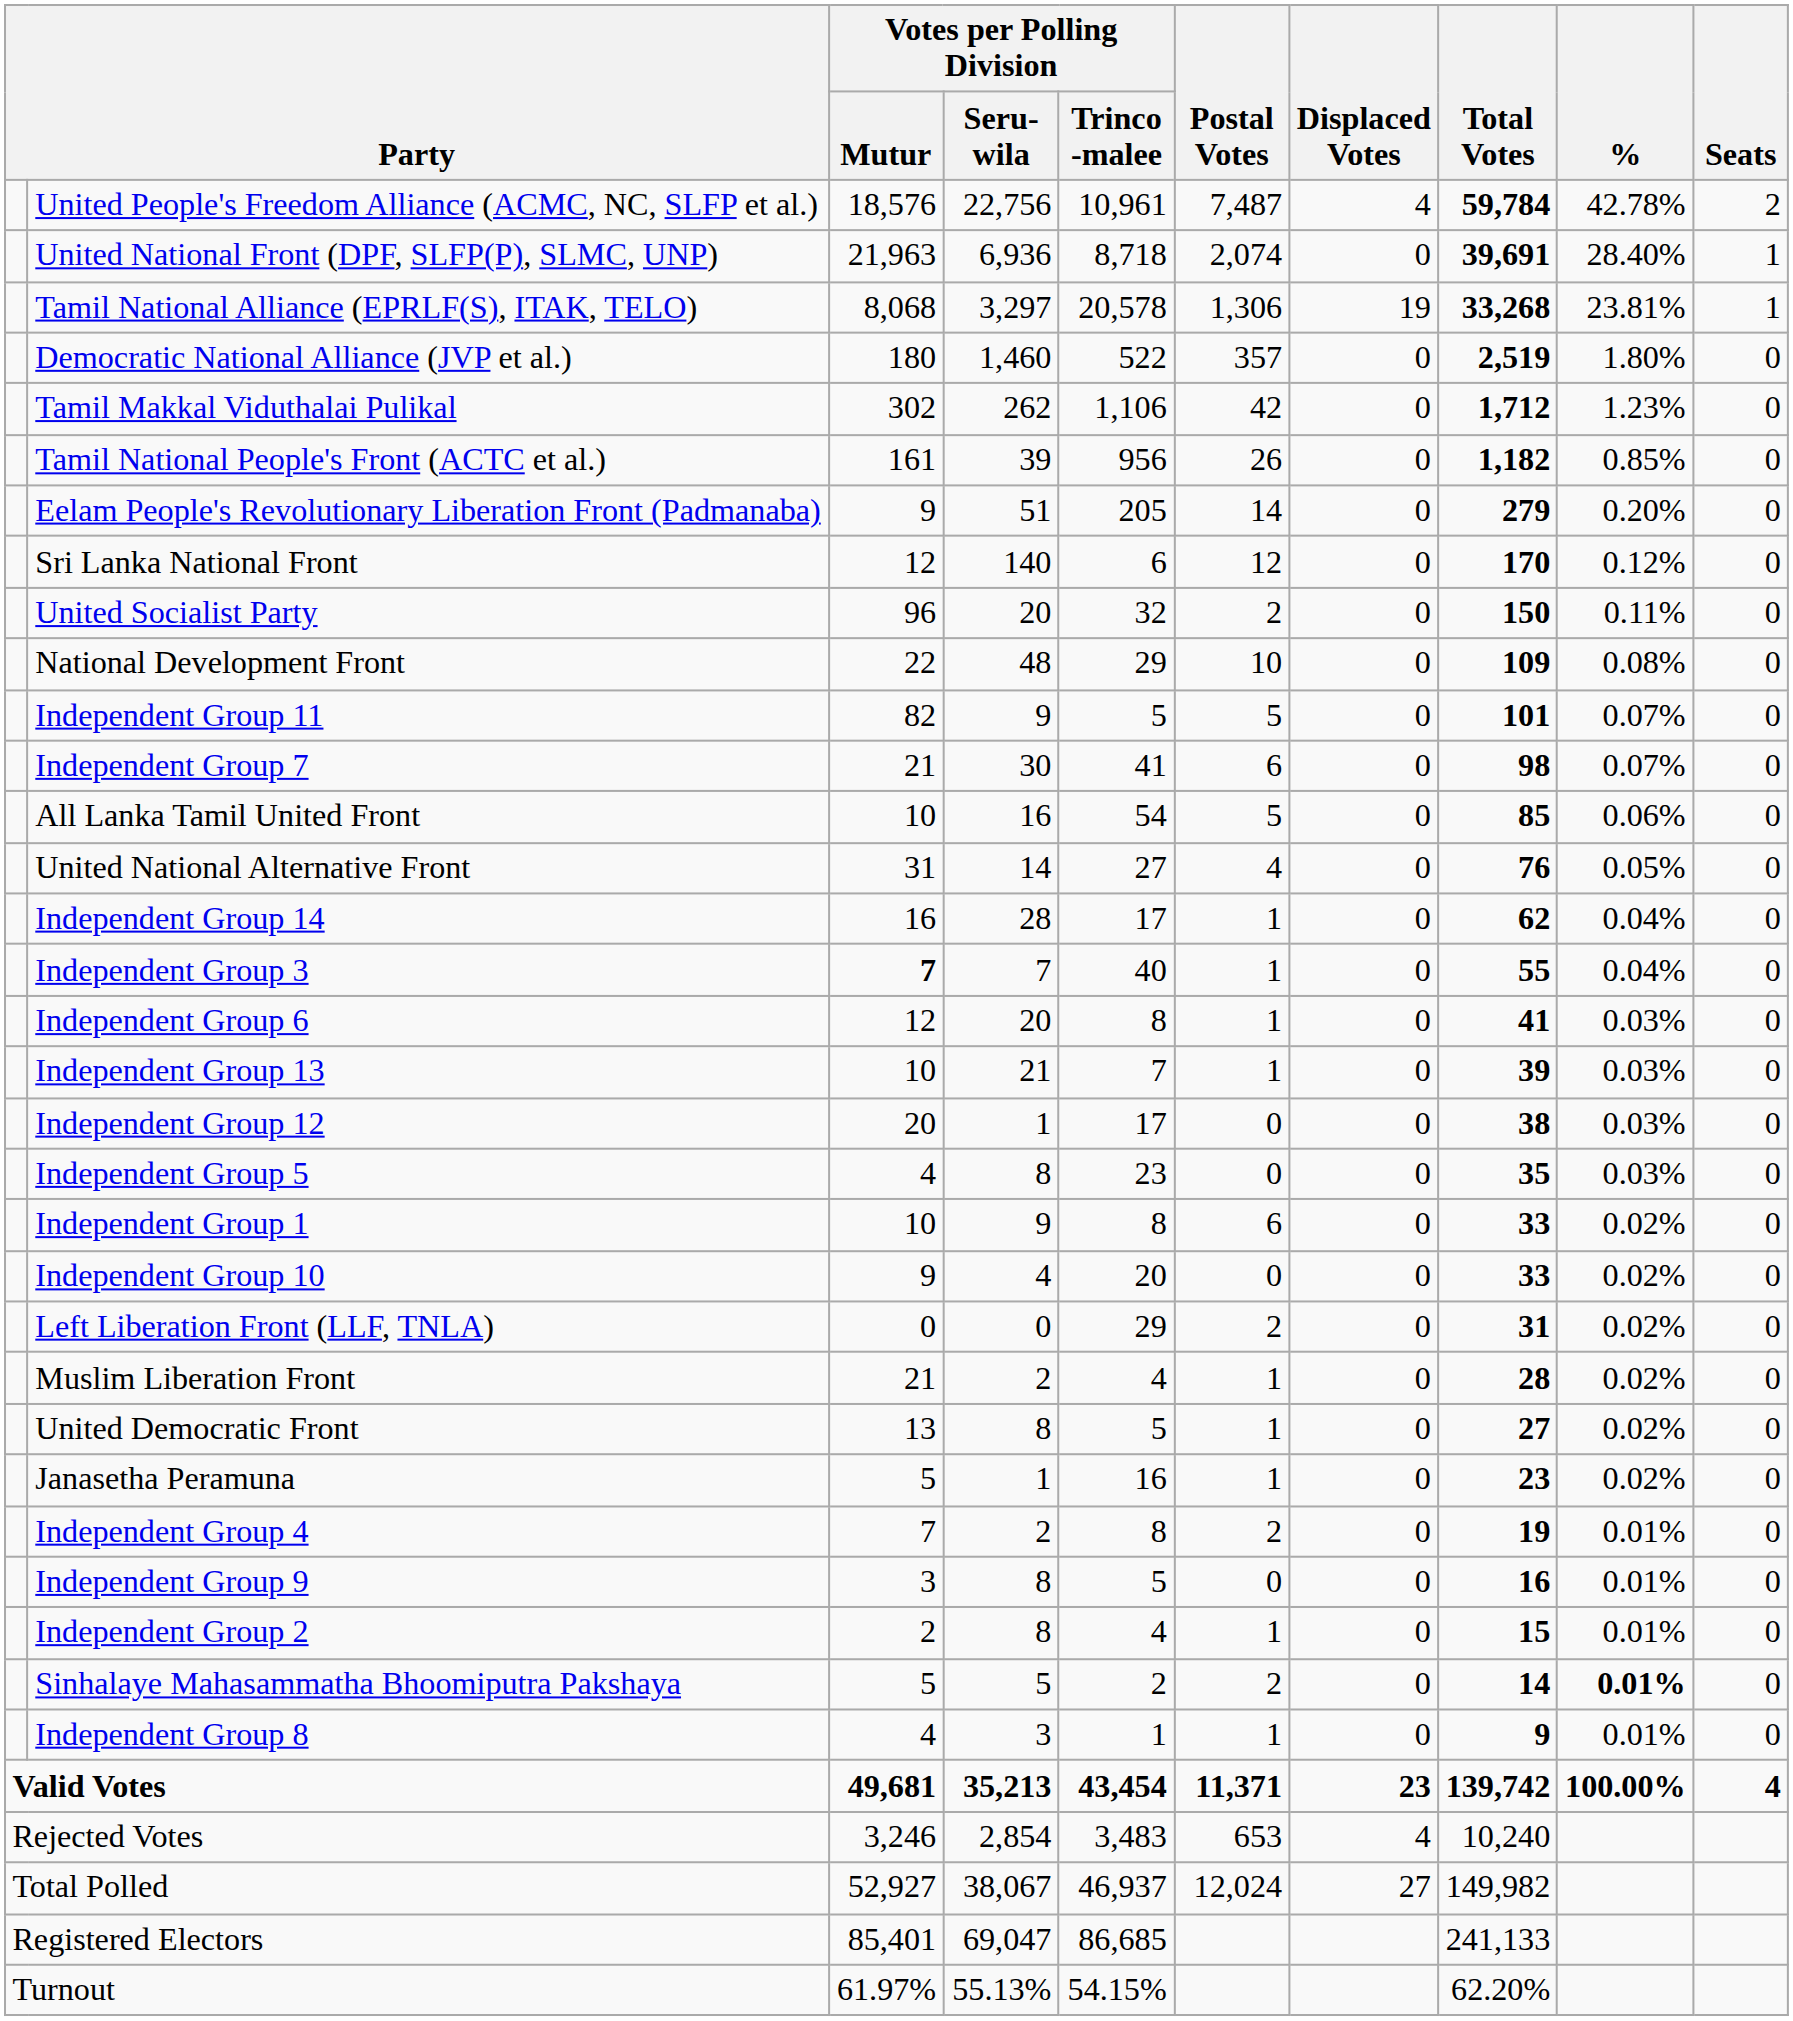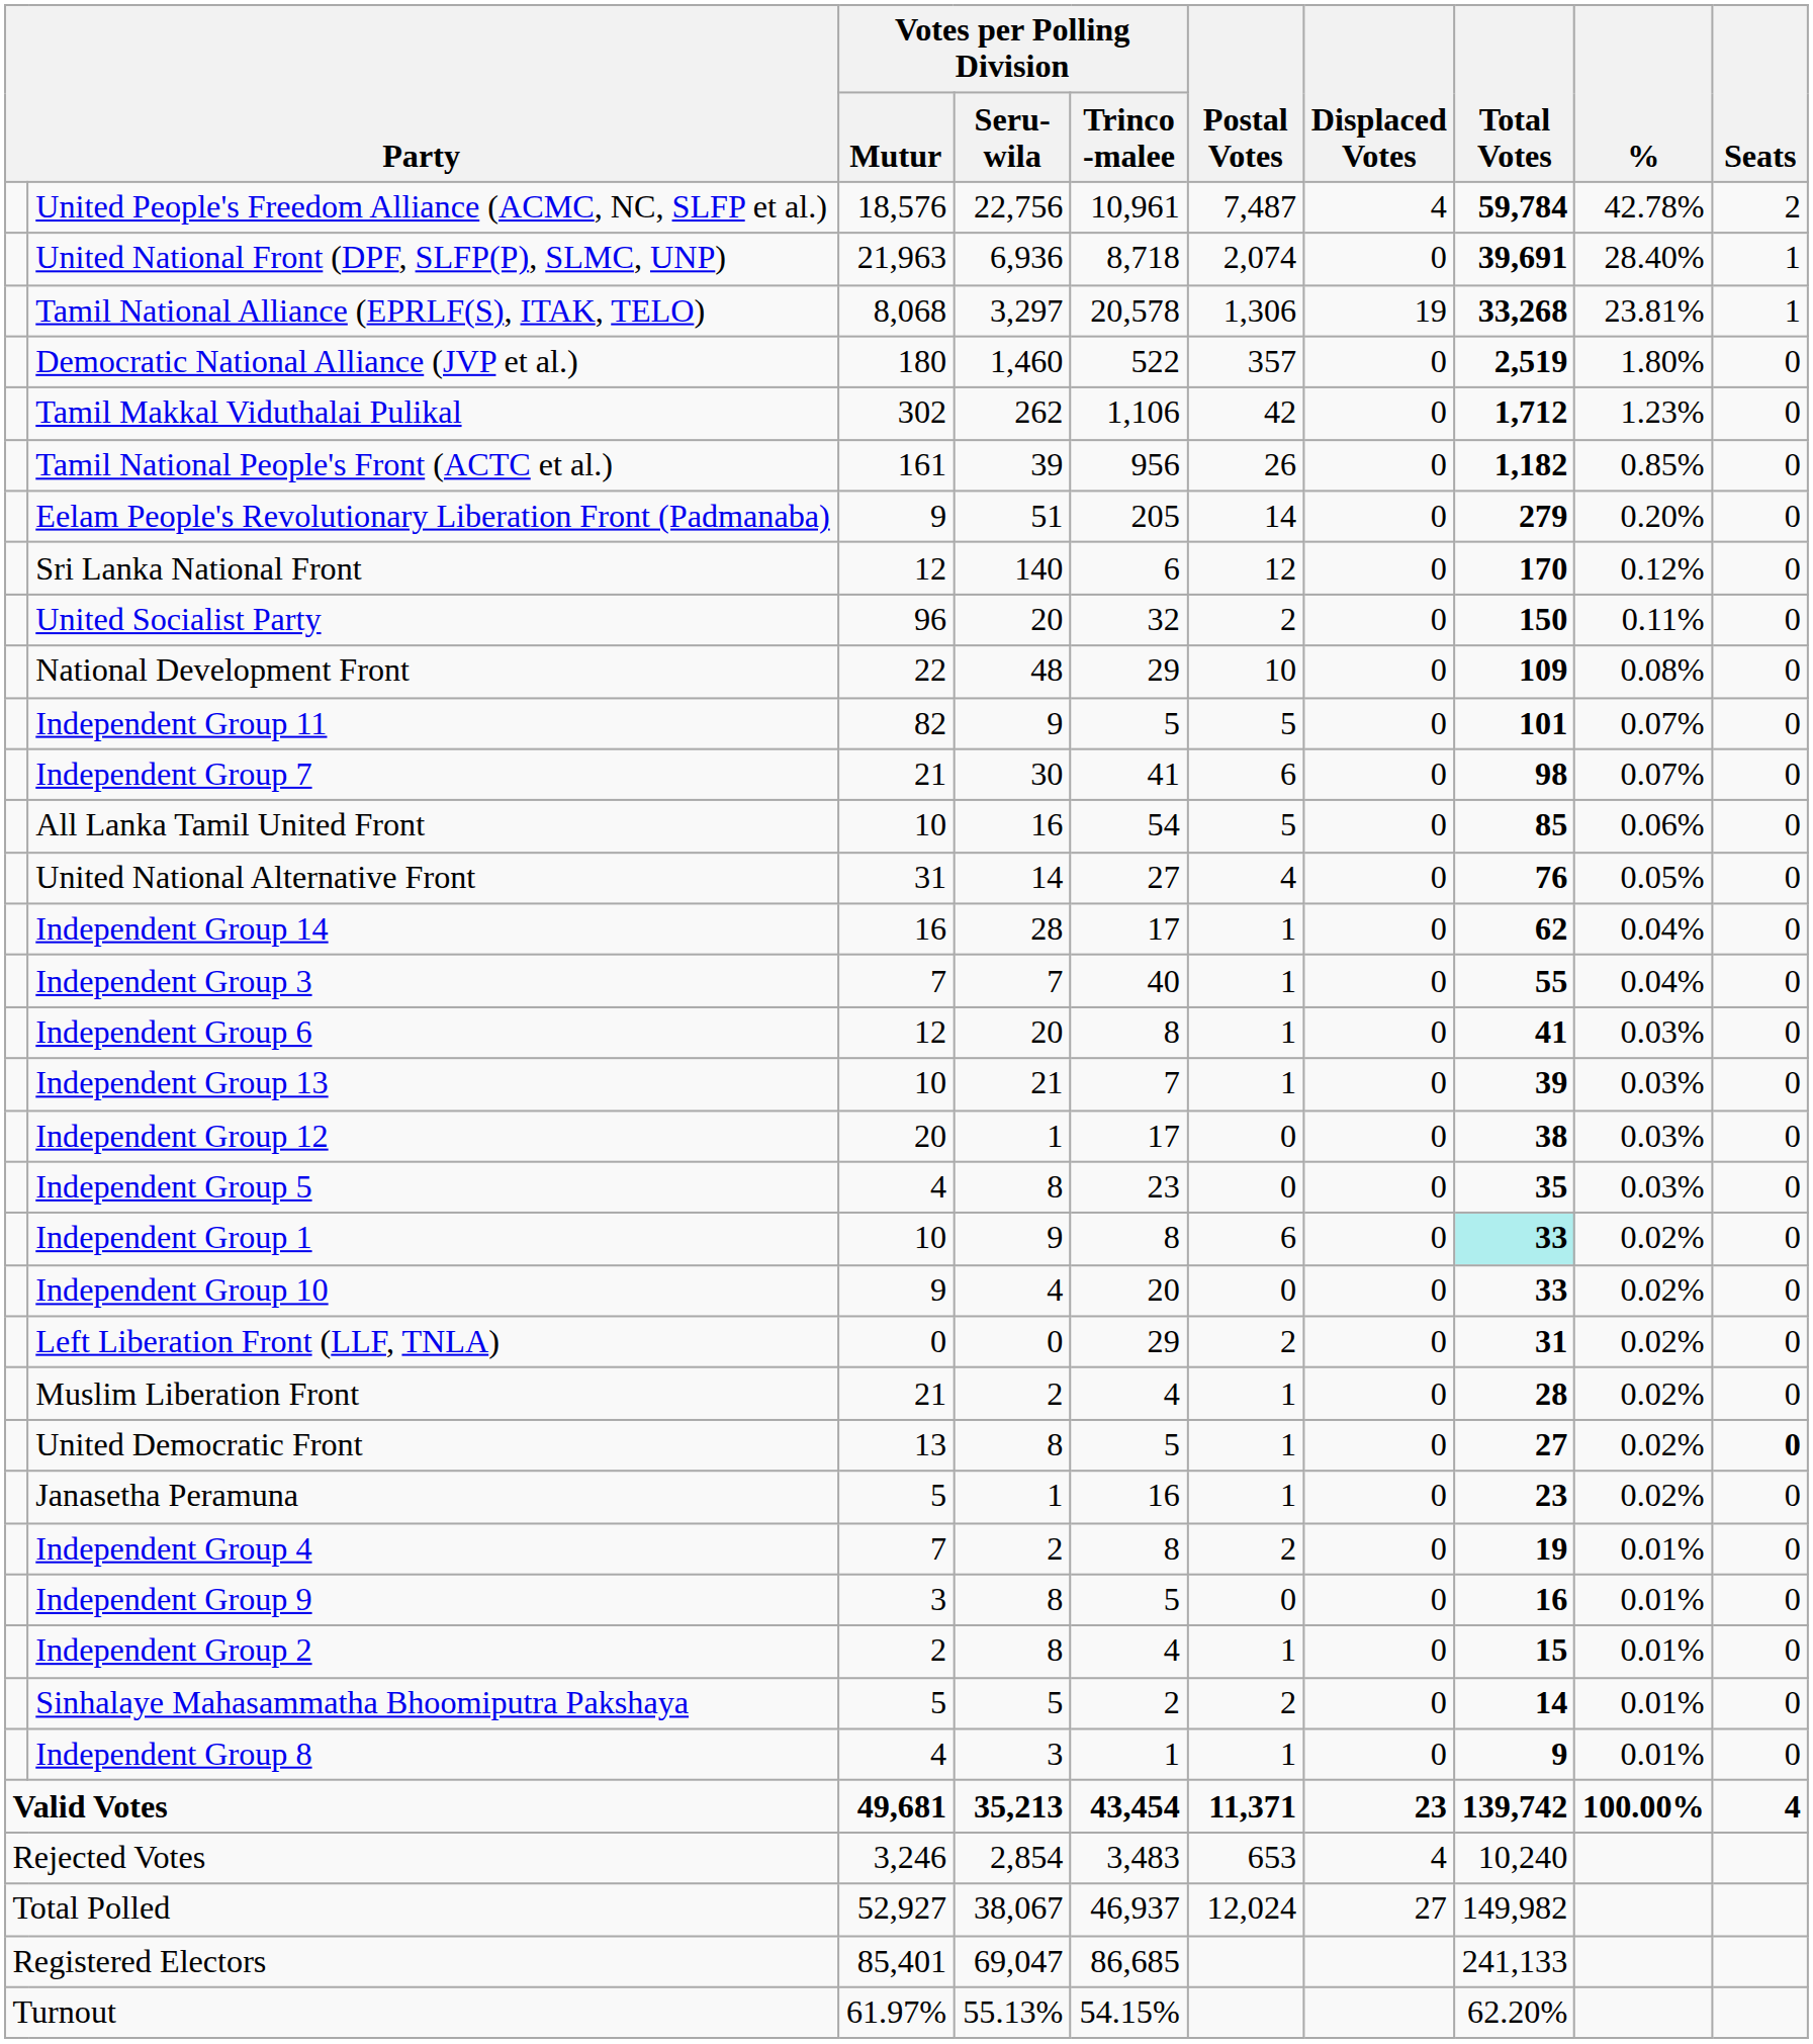Independent Group 3 | Votes per Polling Division / Mutur: bold -> normal
Independent Group 1 | Total Votes: no background -> paleturquoise background
United Democratic Front | Seats: normal -> bold
Sinhalaye Mahasammatha Bhoomiputra Pakshaya | %: bold -> normal
